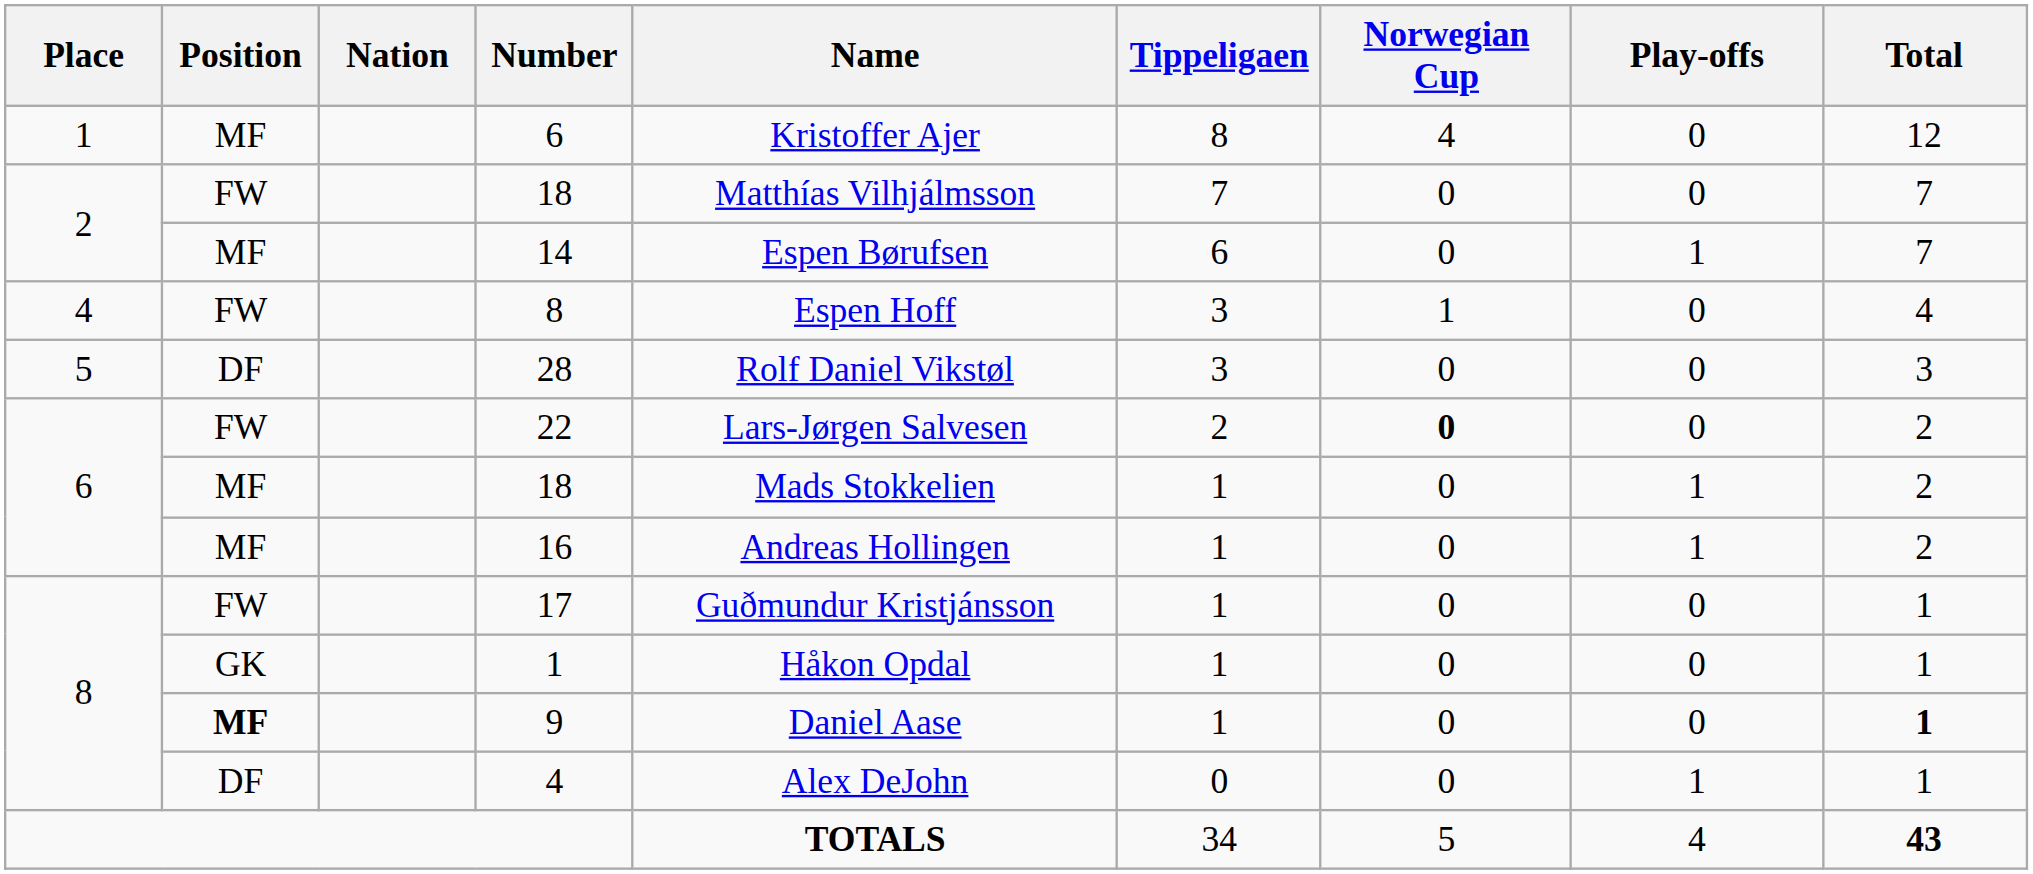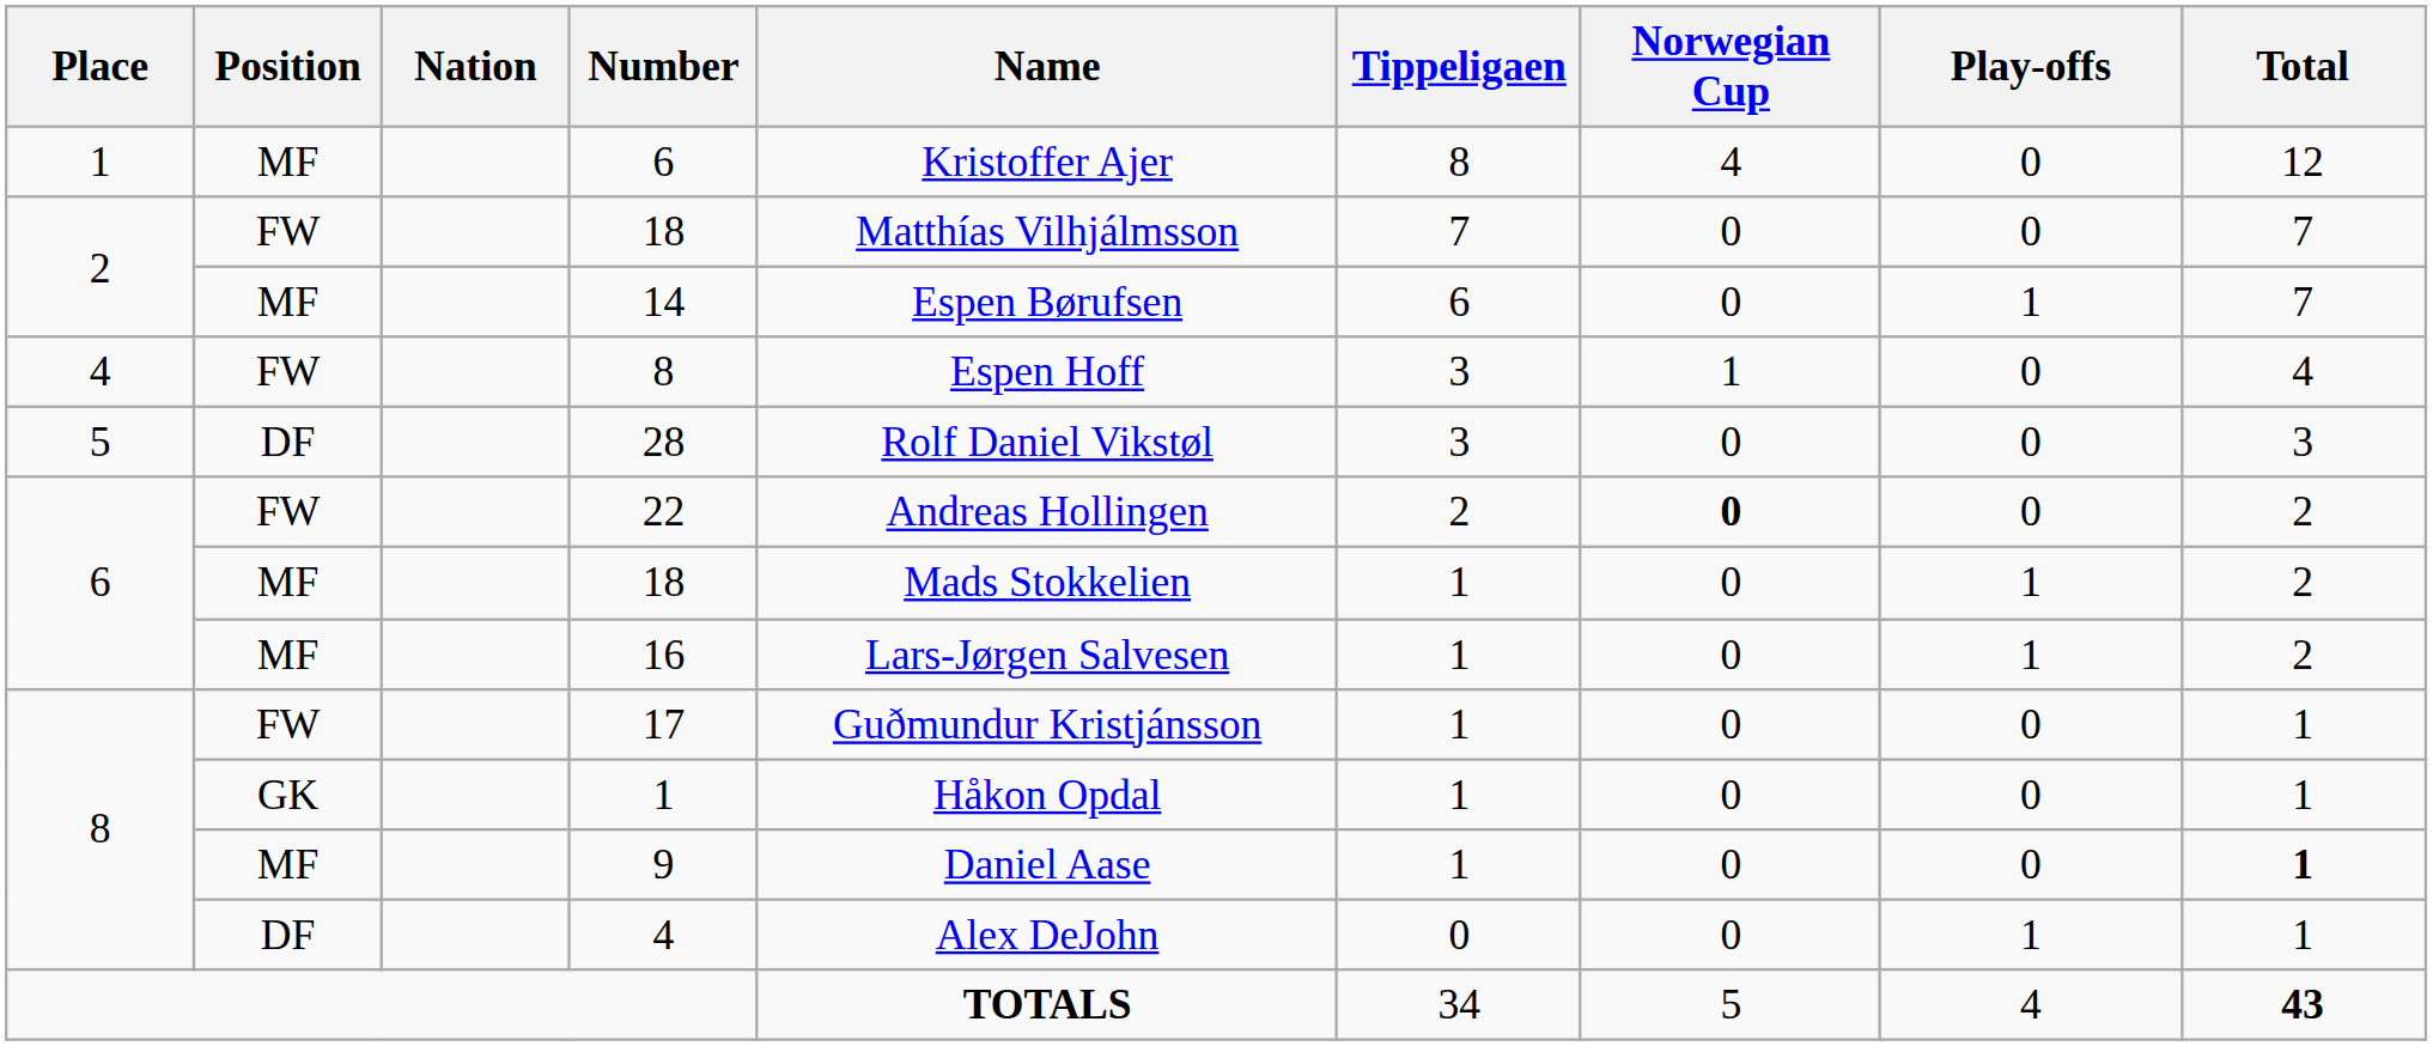22 | Name: Lars-Jørgen Salvesen -> Andreas Hollingen
16 | Name: Andreas Hollingen -> Lars-Jørgen Salvesen
9 | Position: bold -> normal
